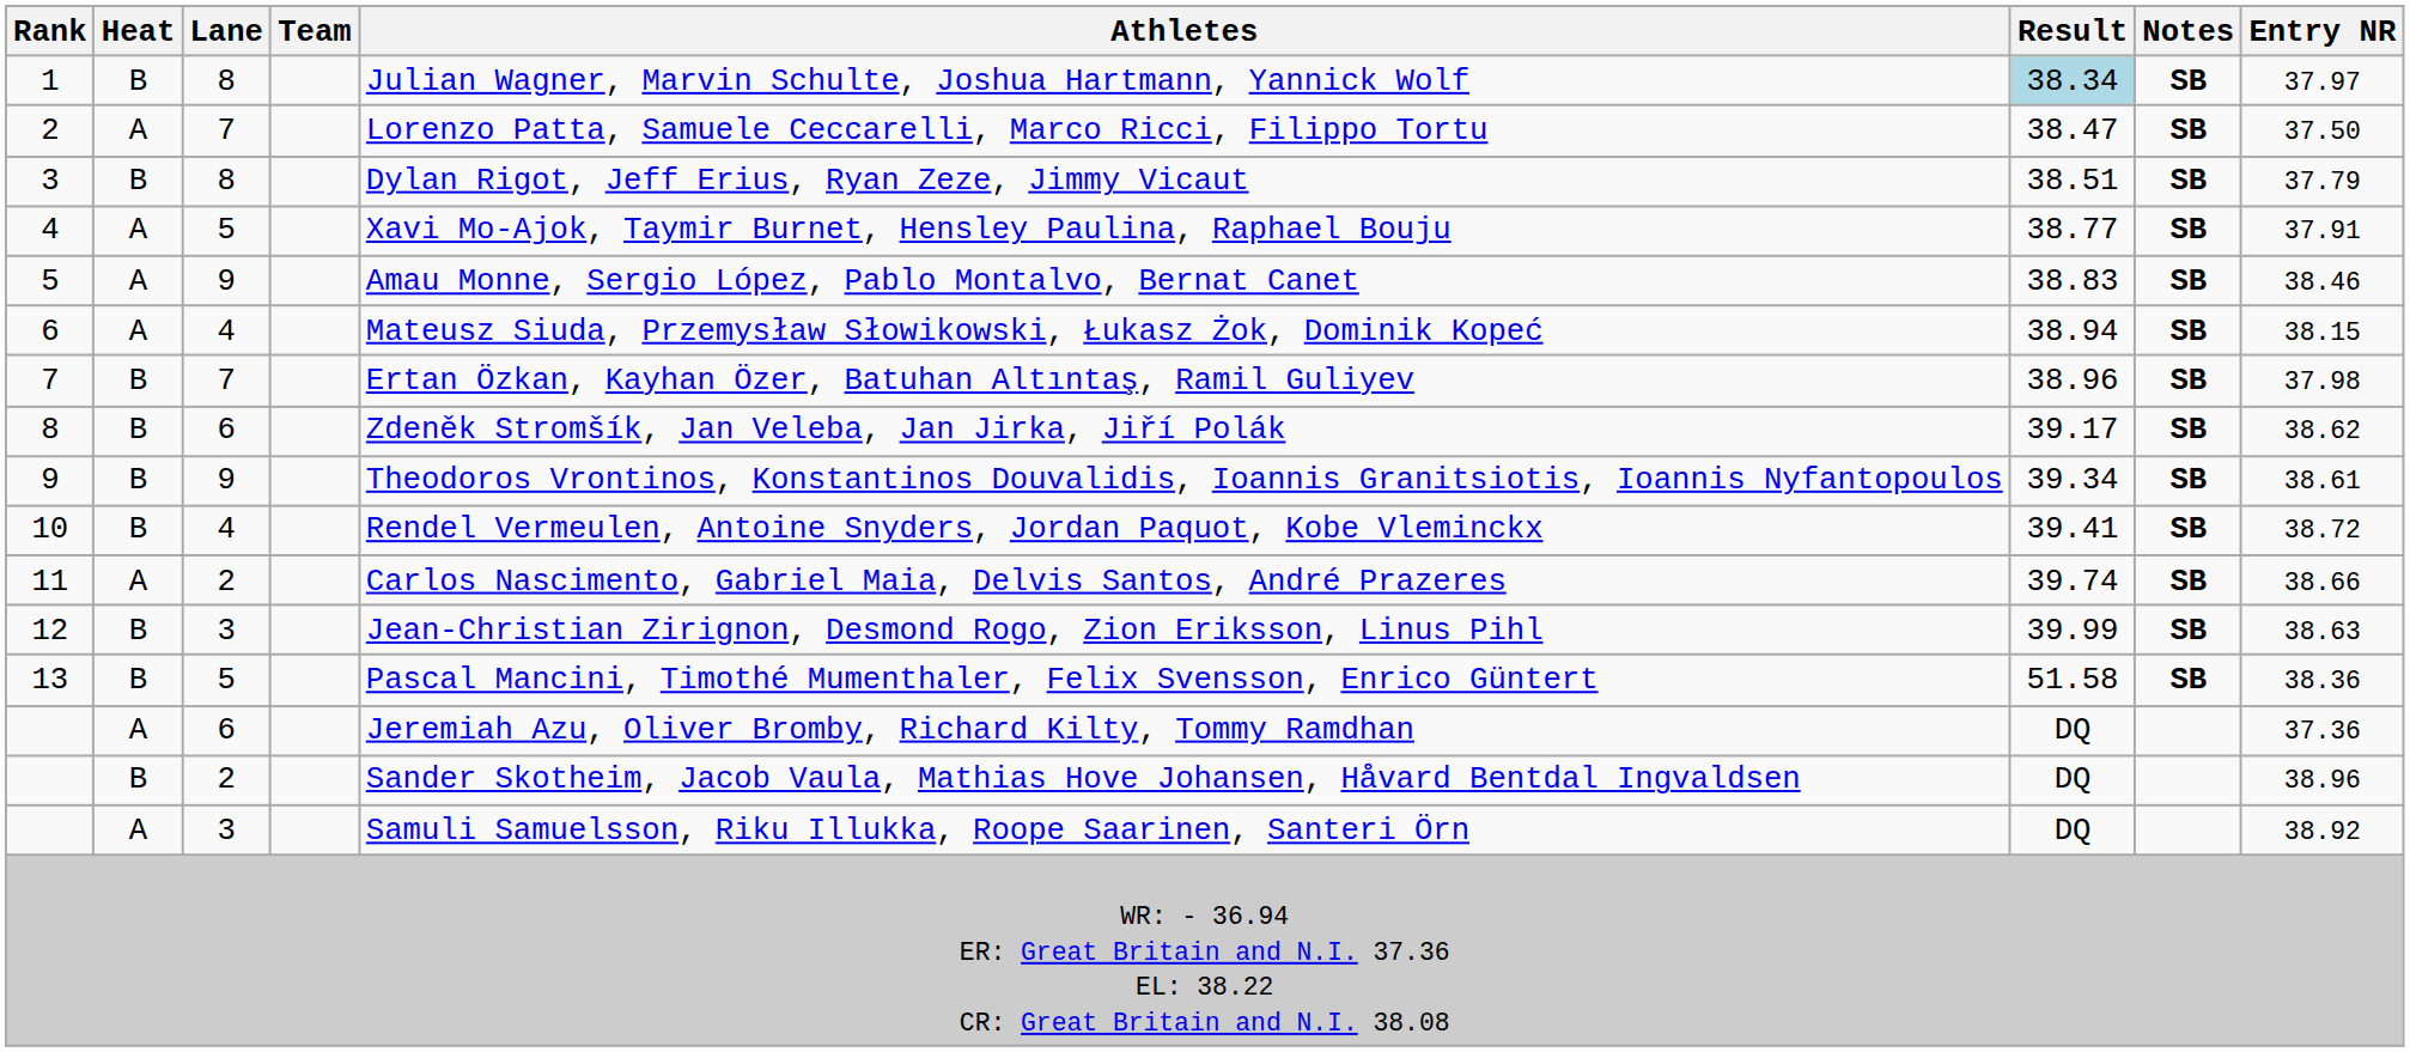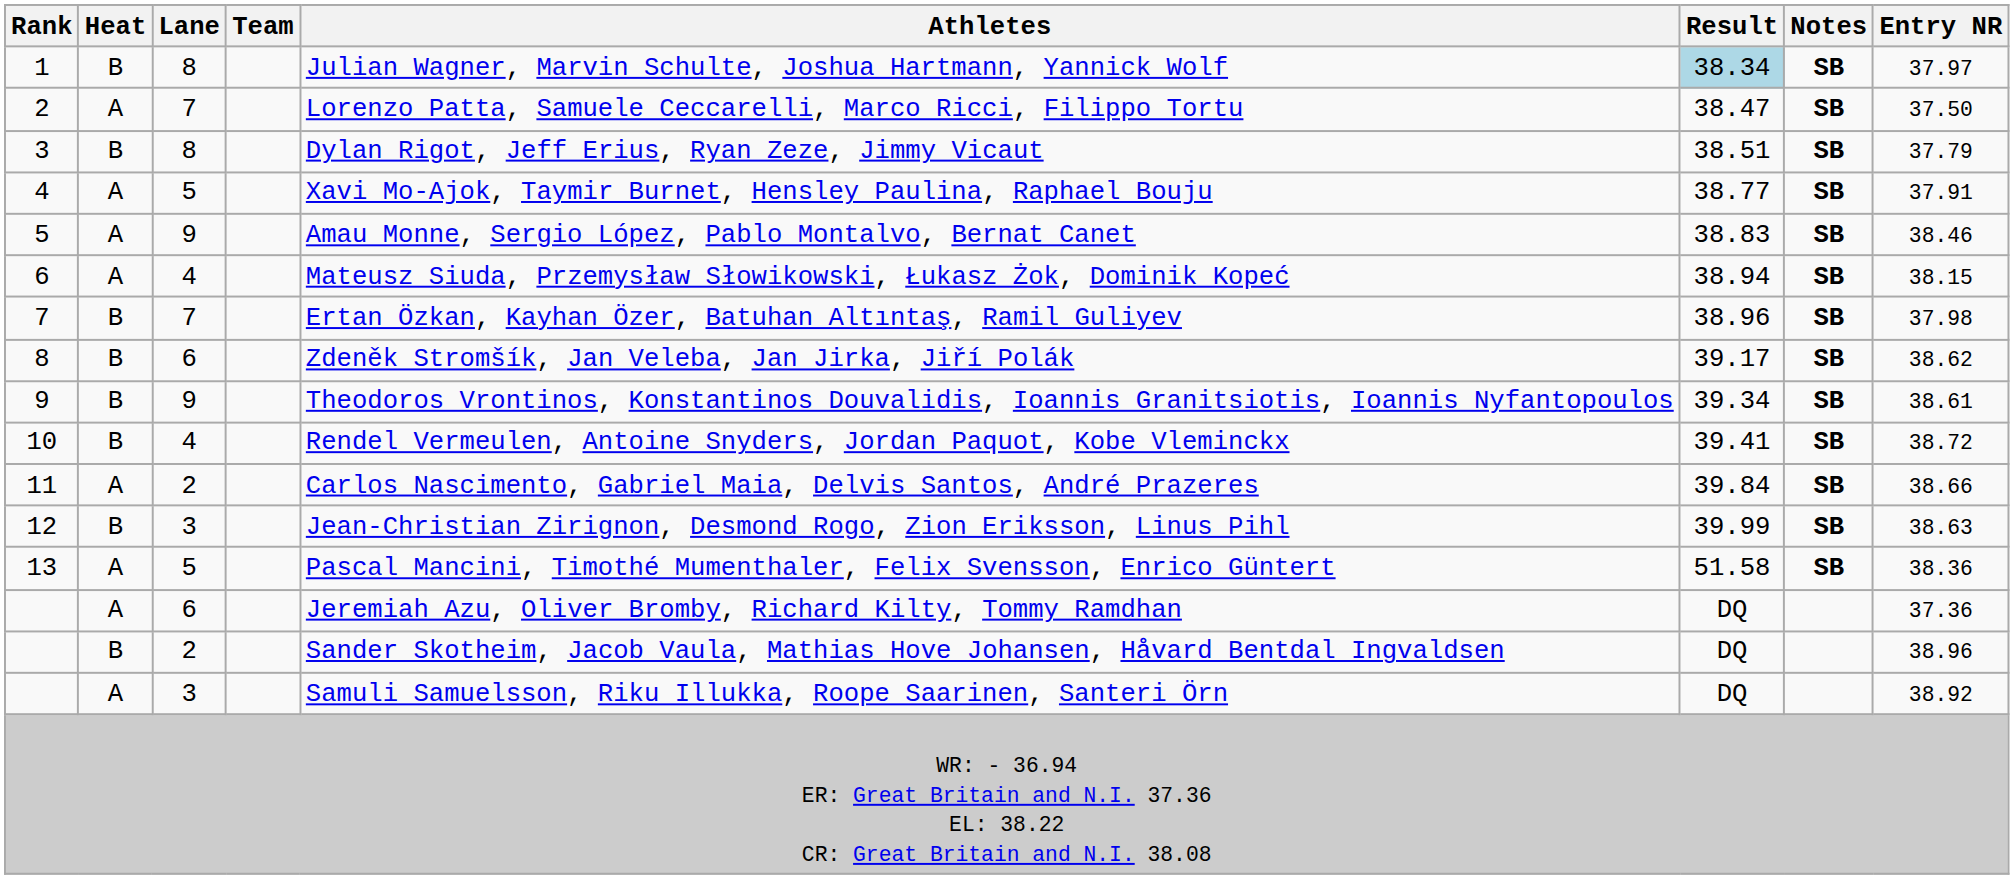11 | Result: 39.74 -> 39.84
13 | Heat: B -> A
